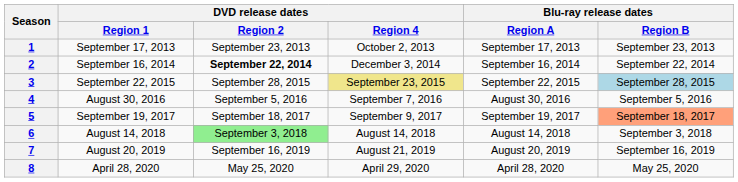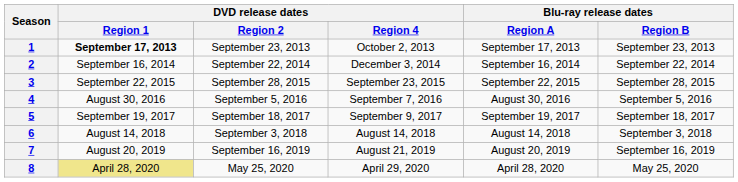1 | DVD release dates / Region 1: normal -> bold
2 | DVD release dates / Region 2: bold -> normal
3 | DVD release dates / Region 4: khaki background -> no background
3 | Blu-ray release dates / Region B: lightblue background -> no background
5 | Blu-ray release dates / Region B: lightsalmon background -> no background
6 | DVD release dates / Region 2: lightgreen background -> no background
8 | DVD release dates / Region 1: no background -> khaki background
